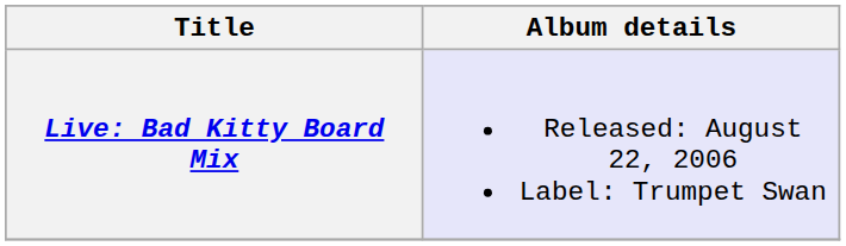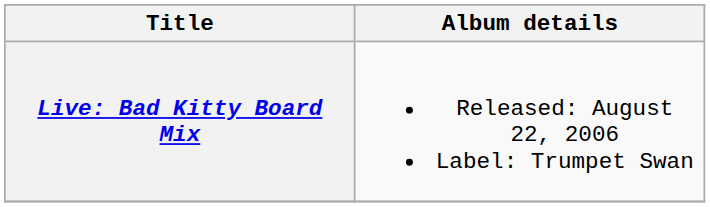Live: Bad Kitty Board Mix | Album details: lavender background -> no background
